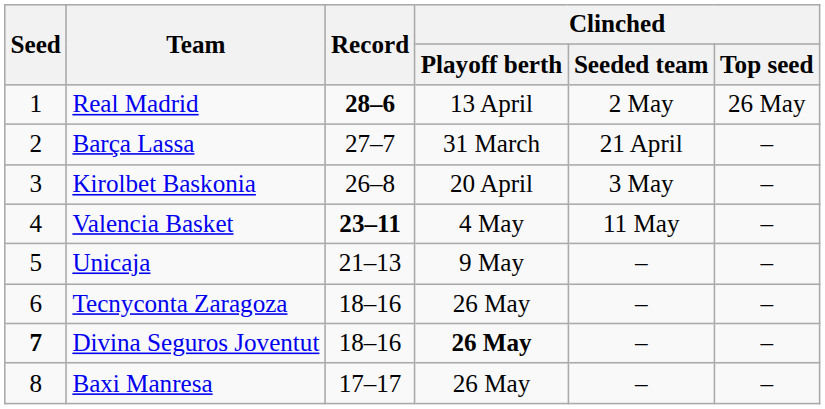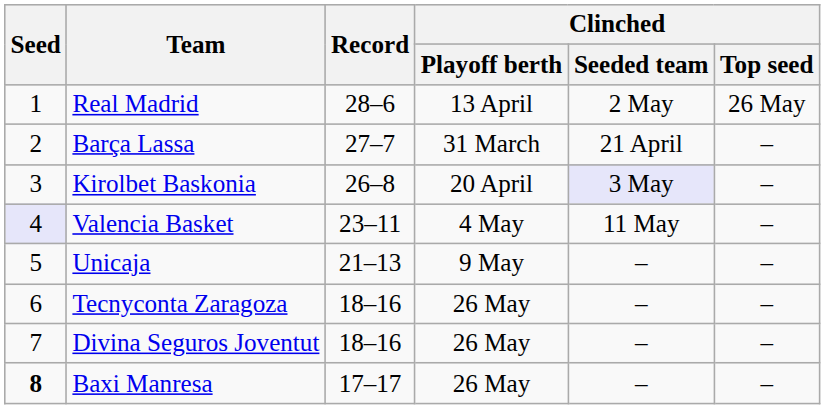Real Madrid | Record: bold -> normal
Kirolbet Baskonia | Clinched / Seeded team: no background -> lavender background
Valencia Basket | Seed: no background -> lavender background
Valencia Basket | Record: bold -> normal
Divina Seguros Joventut | Seed: bold -> normal
Divina Seguros Joventut | Clinched / Playoff berth: bold -> normal
Baxi Manresa | Seed: normal -> bold
